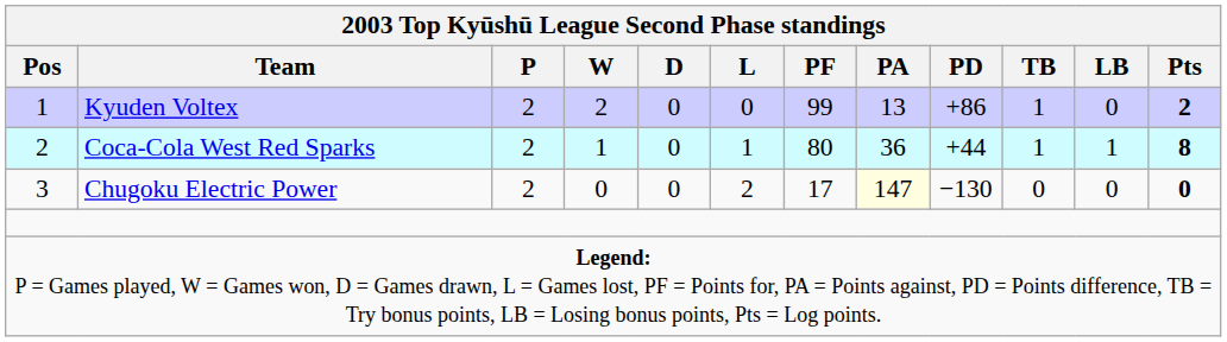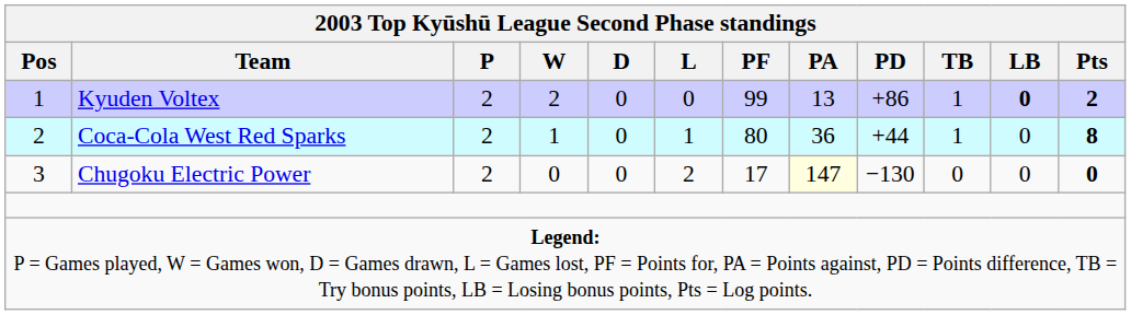Kyuden Voltex | LB: normal -> bold
Coca-Cola West Red Sparks | LB: 1 -> 0
